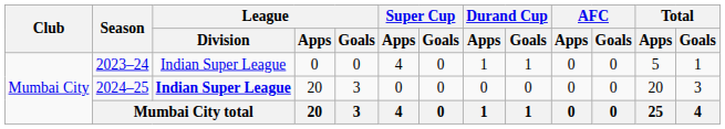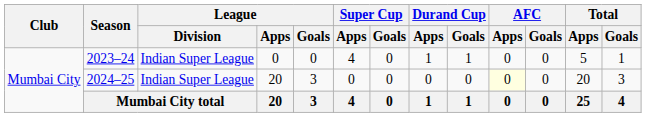2024–25 | League / Division: bold -> normal
2024–25 | AFC / Apps: no background -> lightyellow background
